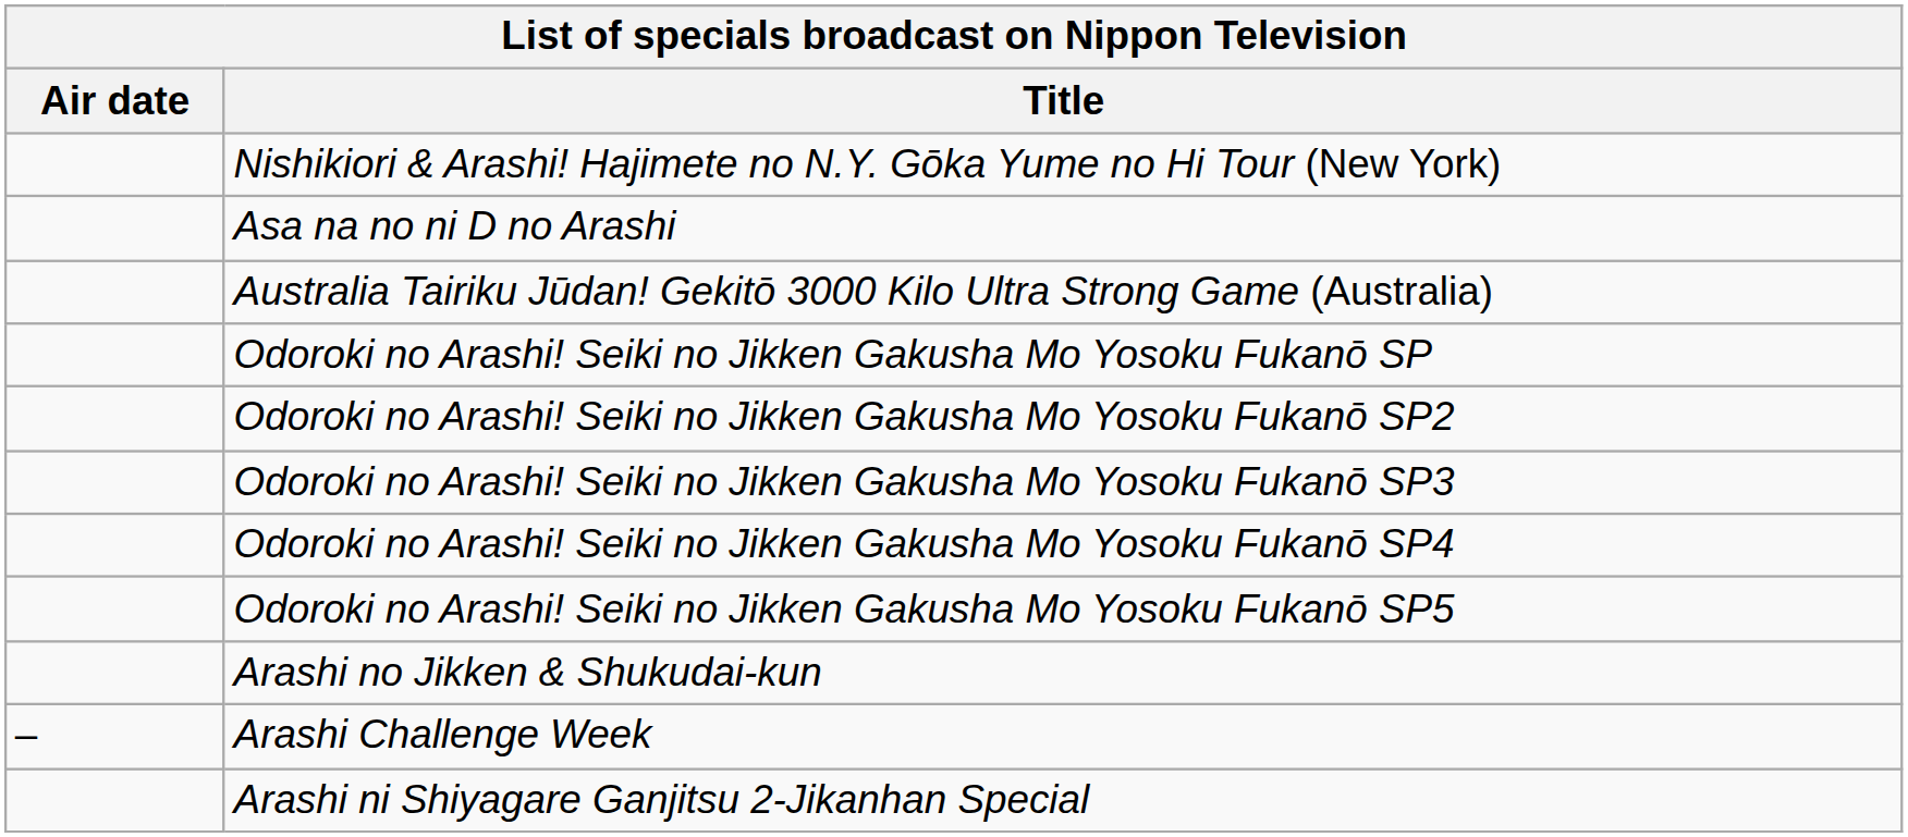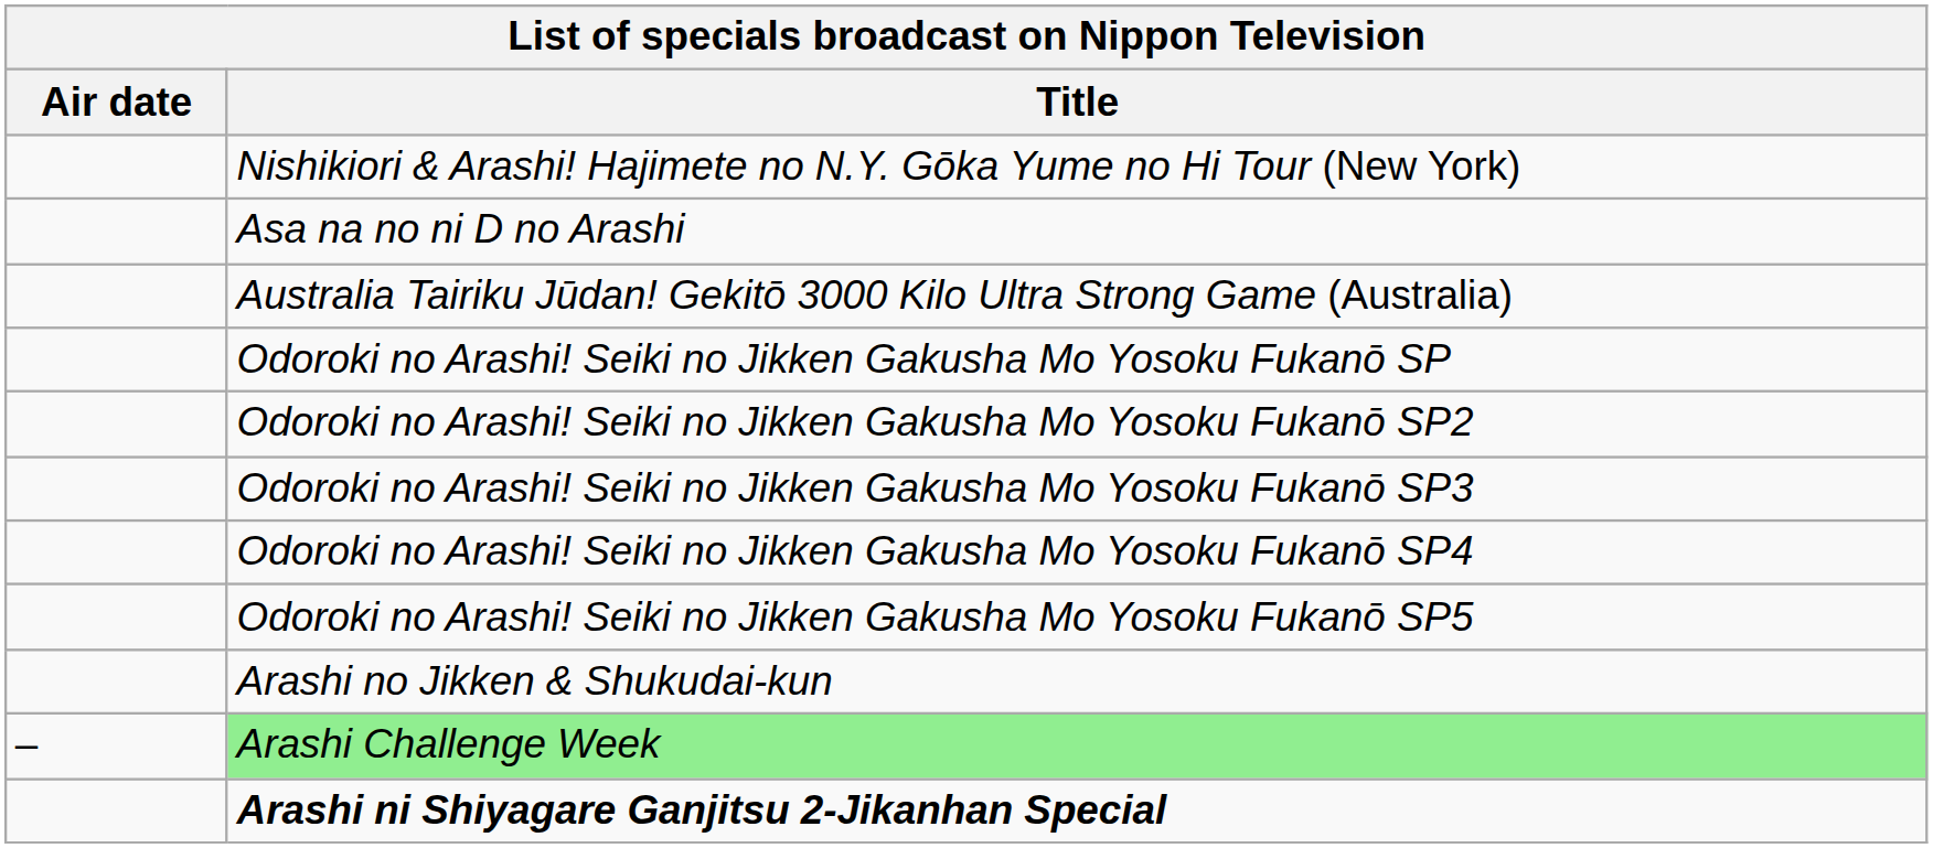Arashi Challenge Week | Title: no background -> lightgreen background
Arashi ni Shiyagare Ganjitsu 2-Jikanhan Special | Title: normal -> bold
